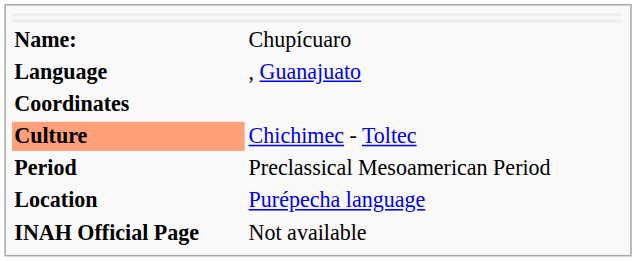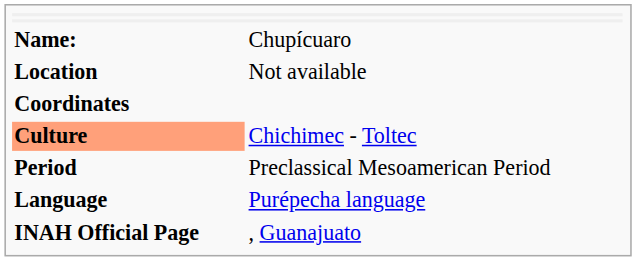row 2 | column 1: Language -> Location
row 2 | column 2: , Guanajuato -> Not available
row 6 | column 1: Location -> Language
row 7 | column 2: Not available -> , Guanajuato
